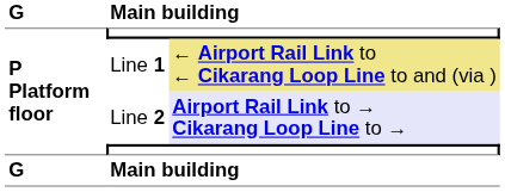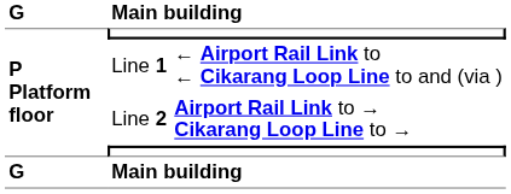Line 1 | column 3: khaki background -> no background
Line 2 | column 3: lavender background -> no background
